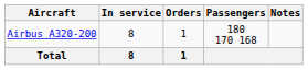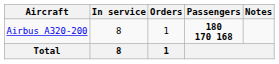Airbus A320-200 | Passengers: normal -> bold
